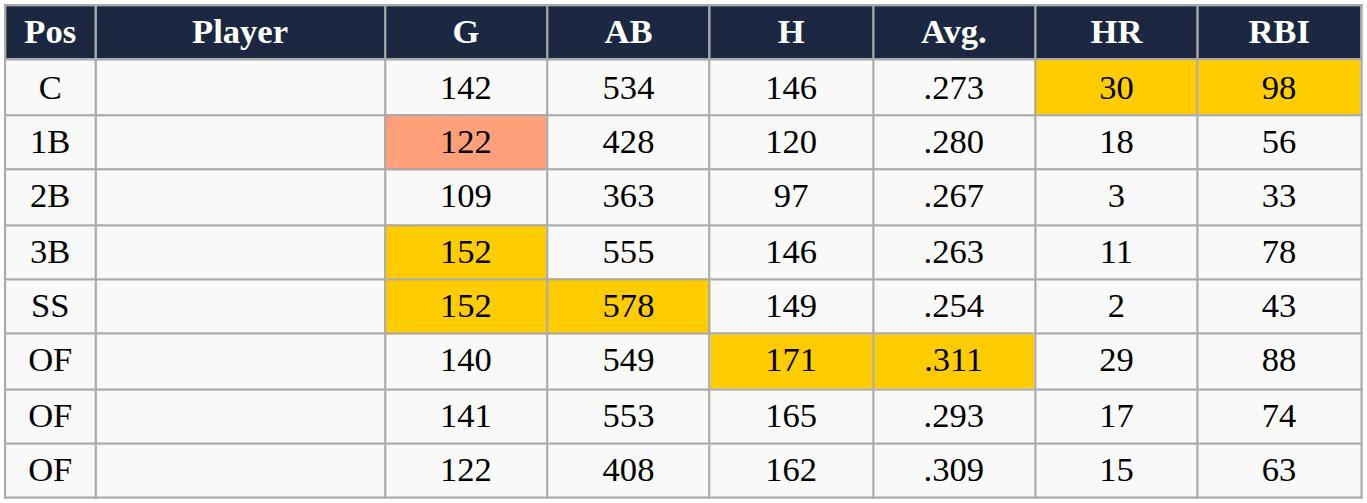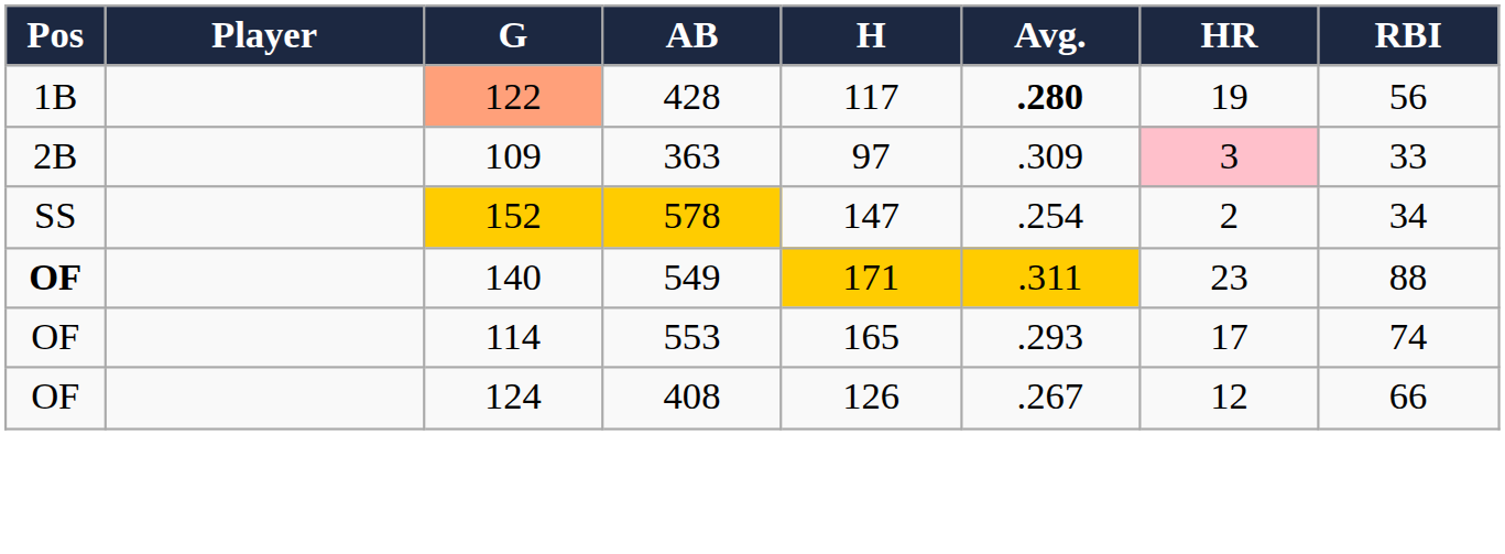- row: C | 142 | 534 | 146 | .273 | 30 | 98
428 | H: 120 -> 117
428 | Avg.: normal -> bold
428 | HR: 18 -> 19
363 | Avg.: .267 -> .309
363 | HR: no background -> pink background
- row: 3B | 152 | 555 | 146 | .263 | 11 | 78
578 | H: 149 -> 147
578 | RBI: 43 -> 34
549 | Pos: normal -> bold
549 | HR: 29 -> 23
553 | G: 141 -> 114
408 | G: 122 -> 124
408 | H: 162 -> 126
408 | Avg.: .309 -> .267
408 | HR: 15 -> 12
408 | RBI: 63 -> 66
